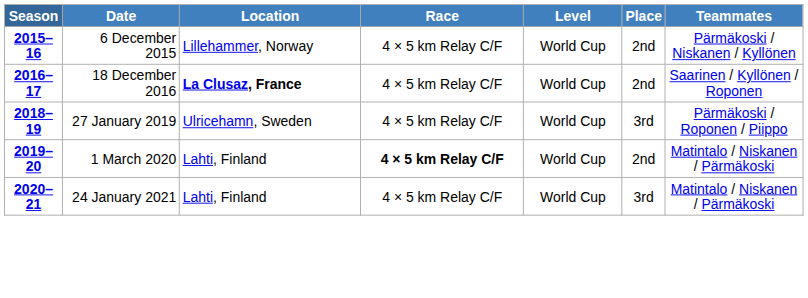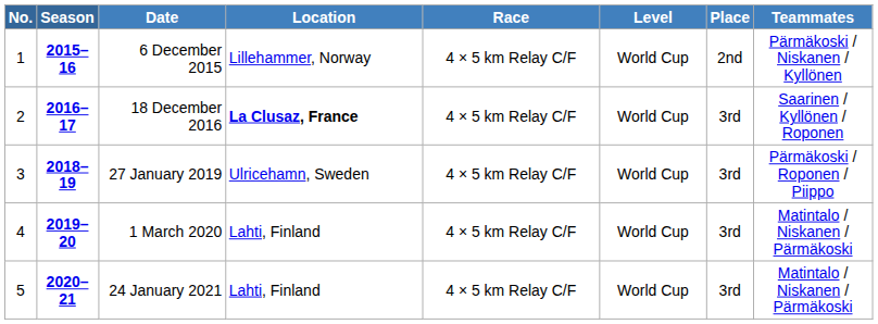+ column: No. | 1 | 2 | 3 | 4 | 5
18 December 2016 | Place: 2nd -> 3rd
1 March 2020 | Race: bold -> normal
1 March 2020 | Place: 2nd -> 3rd
